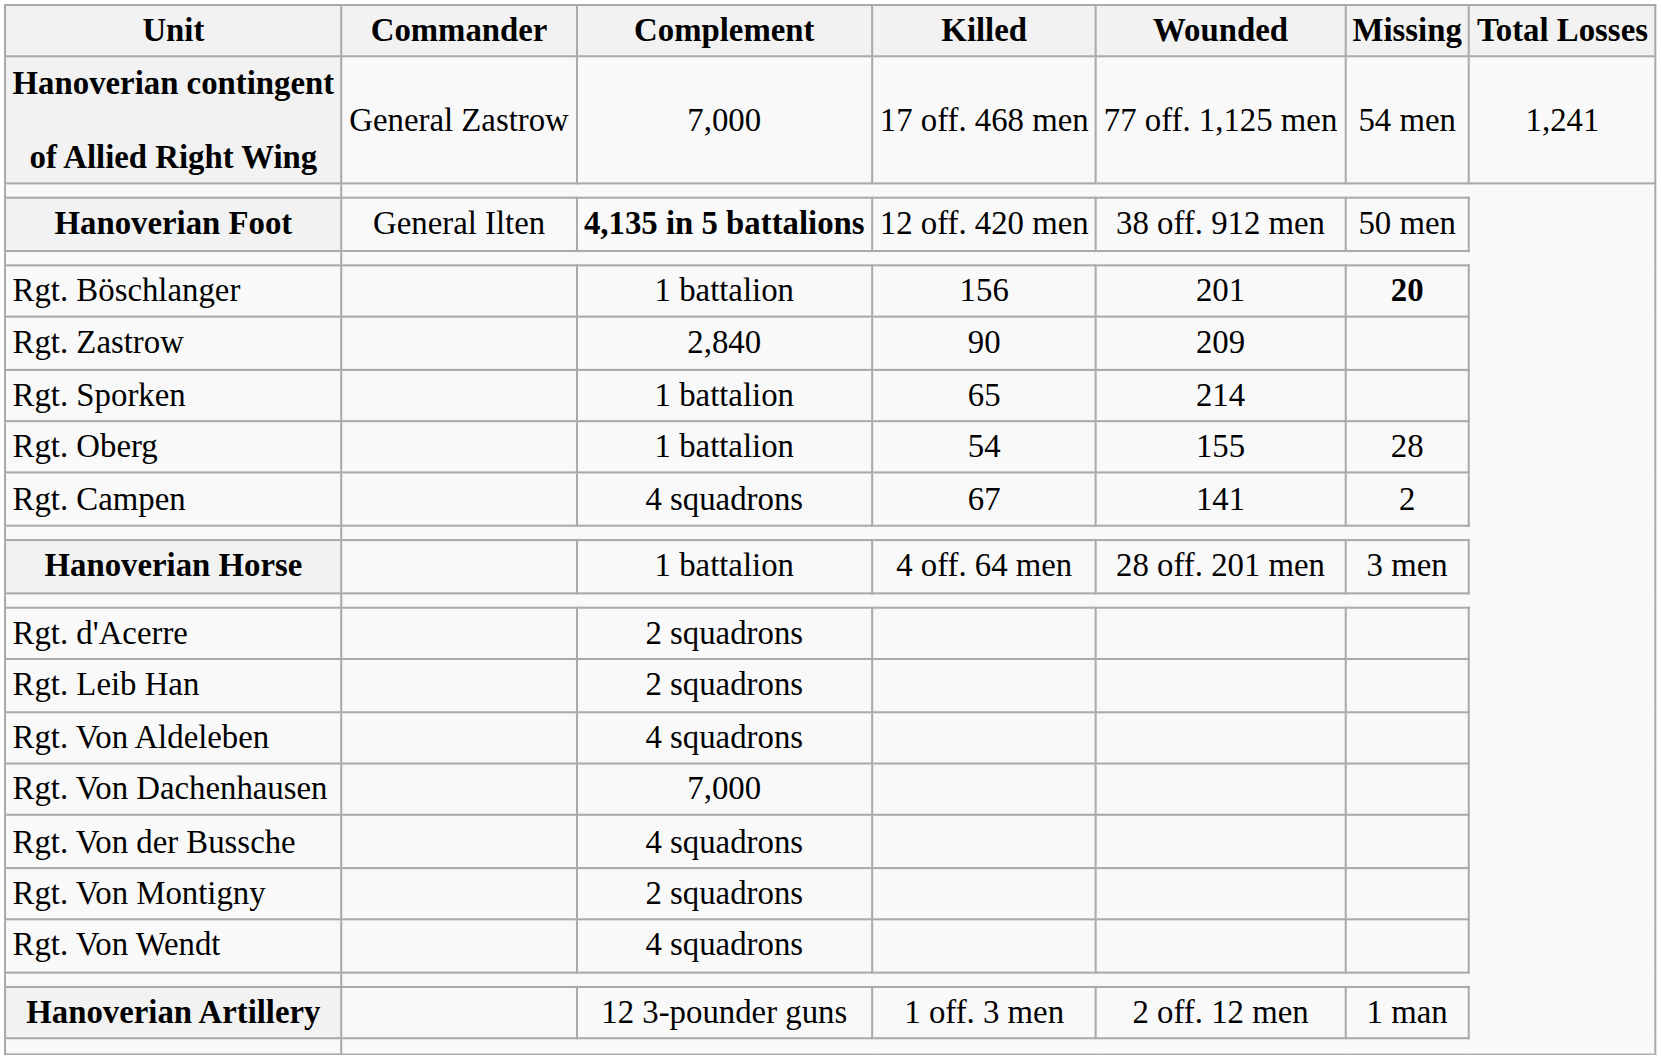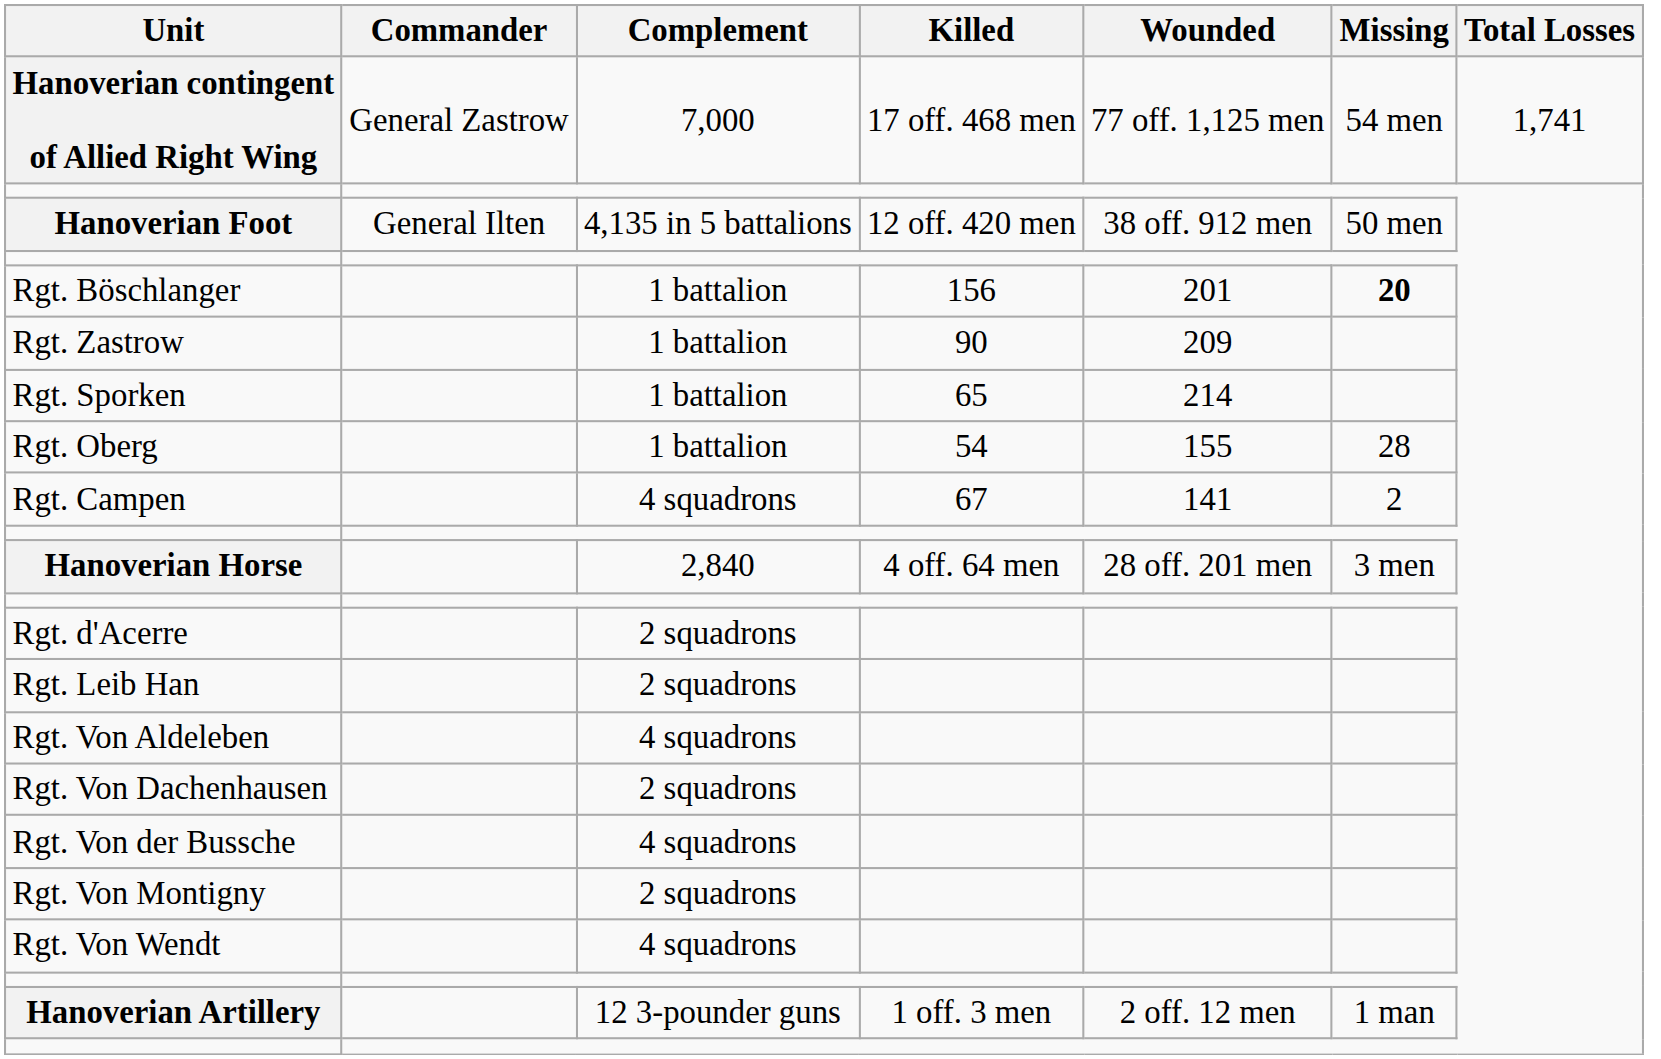Hanoverian contingent of Allied Right Wing | Total Losses: 1,241 -> 1,741
Hanoverian Foot | Complement: bold -> normal
Rgt. Zastrow | Complement: 2,840 -> 1 battalion
Hanoverian Horse | Complement: 1 battalion -> 2,840
Rgt. Von Dachenhausen | Complement: 7,000 -> 2 squadrons
